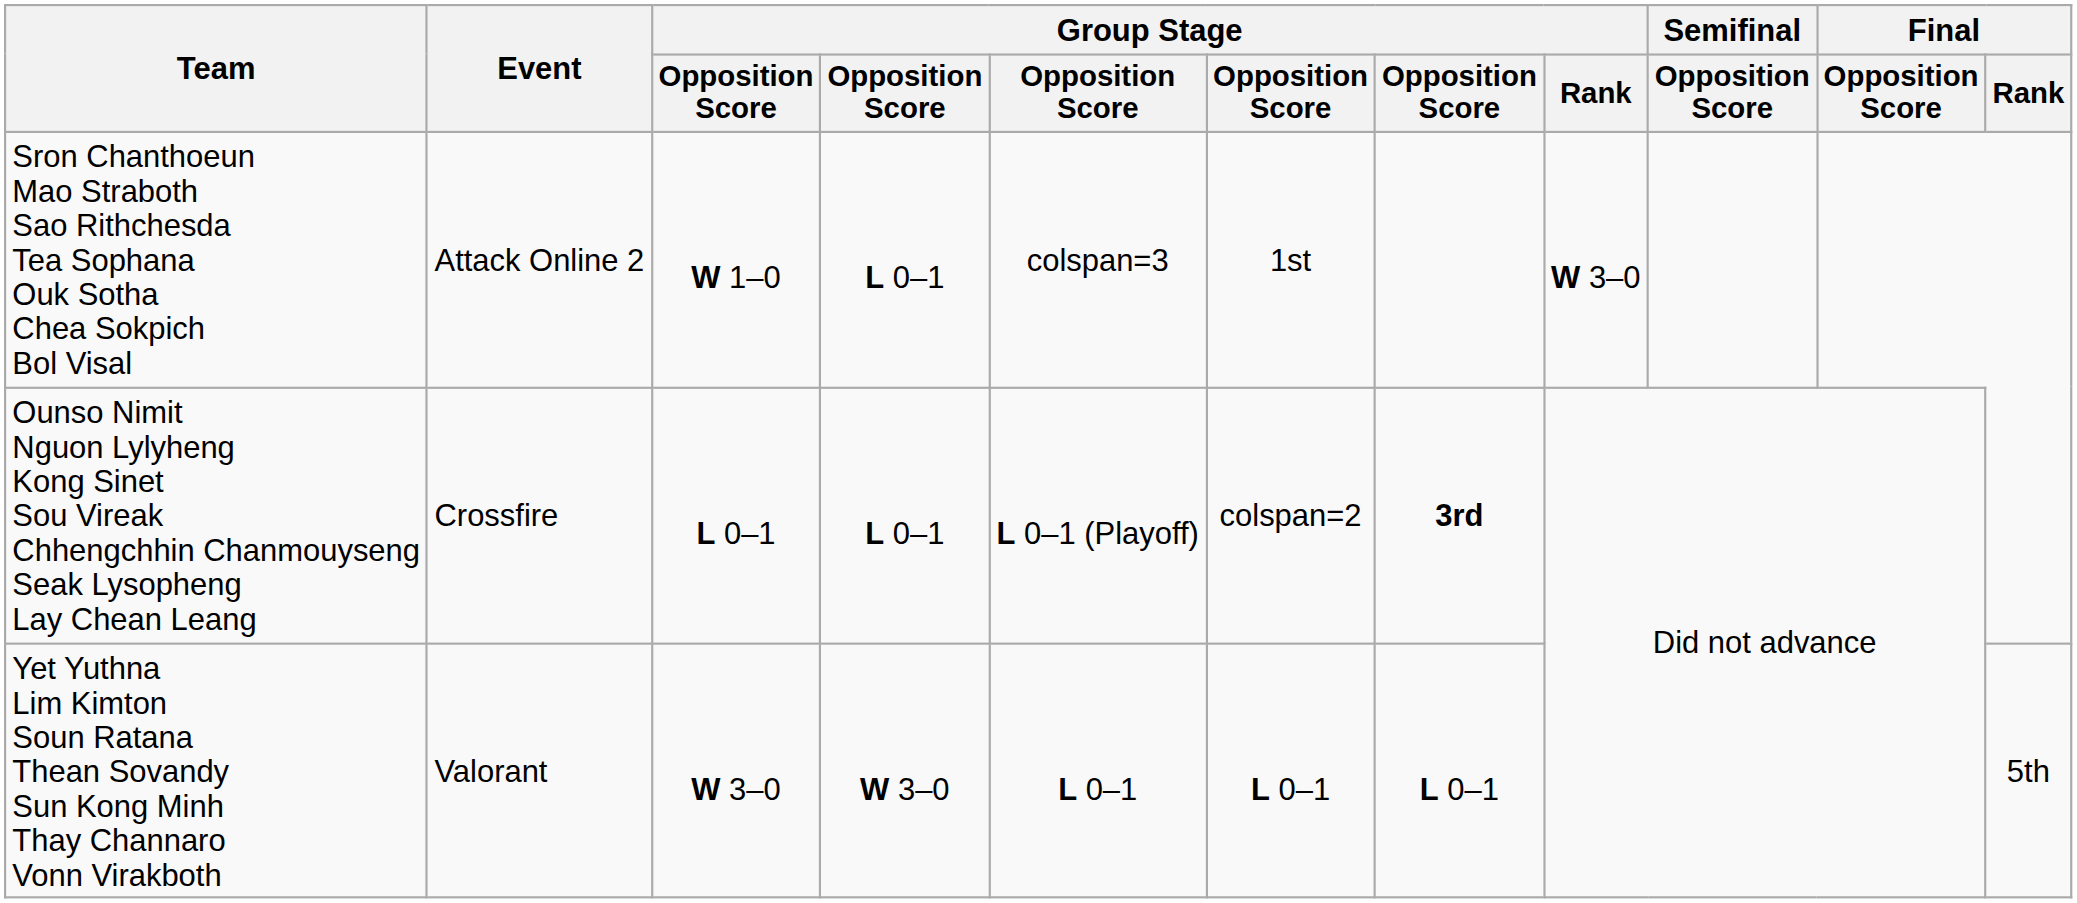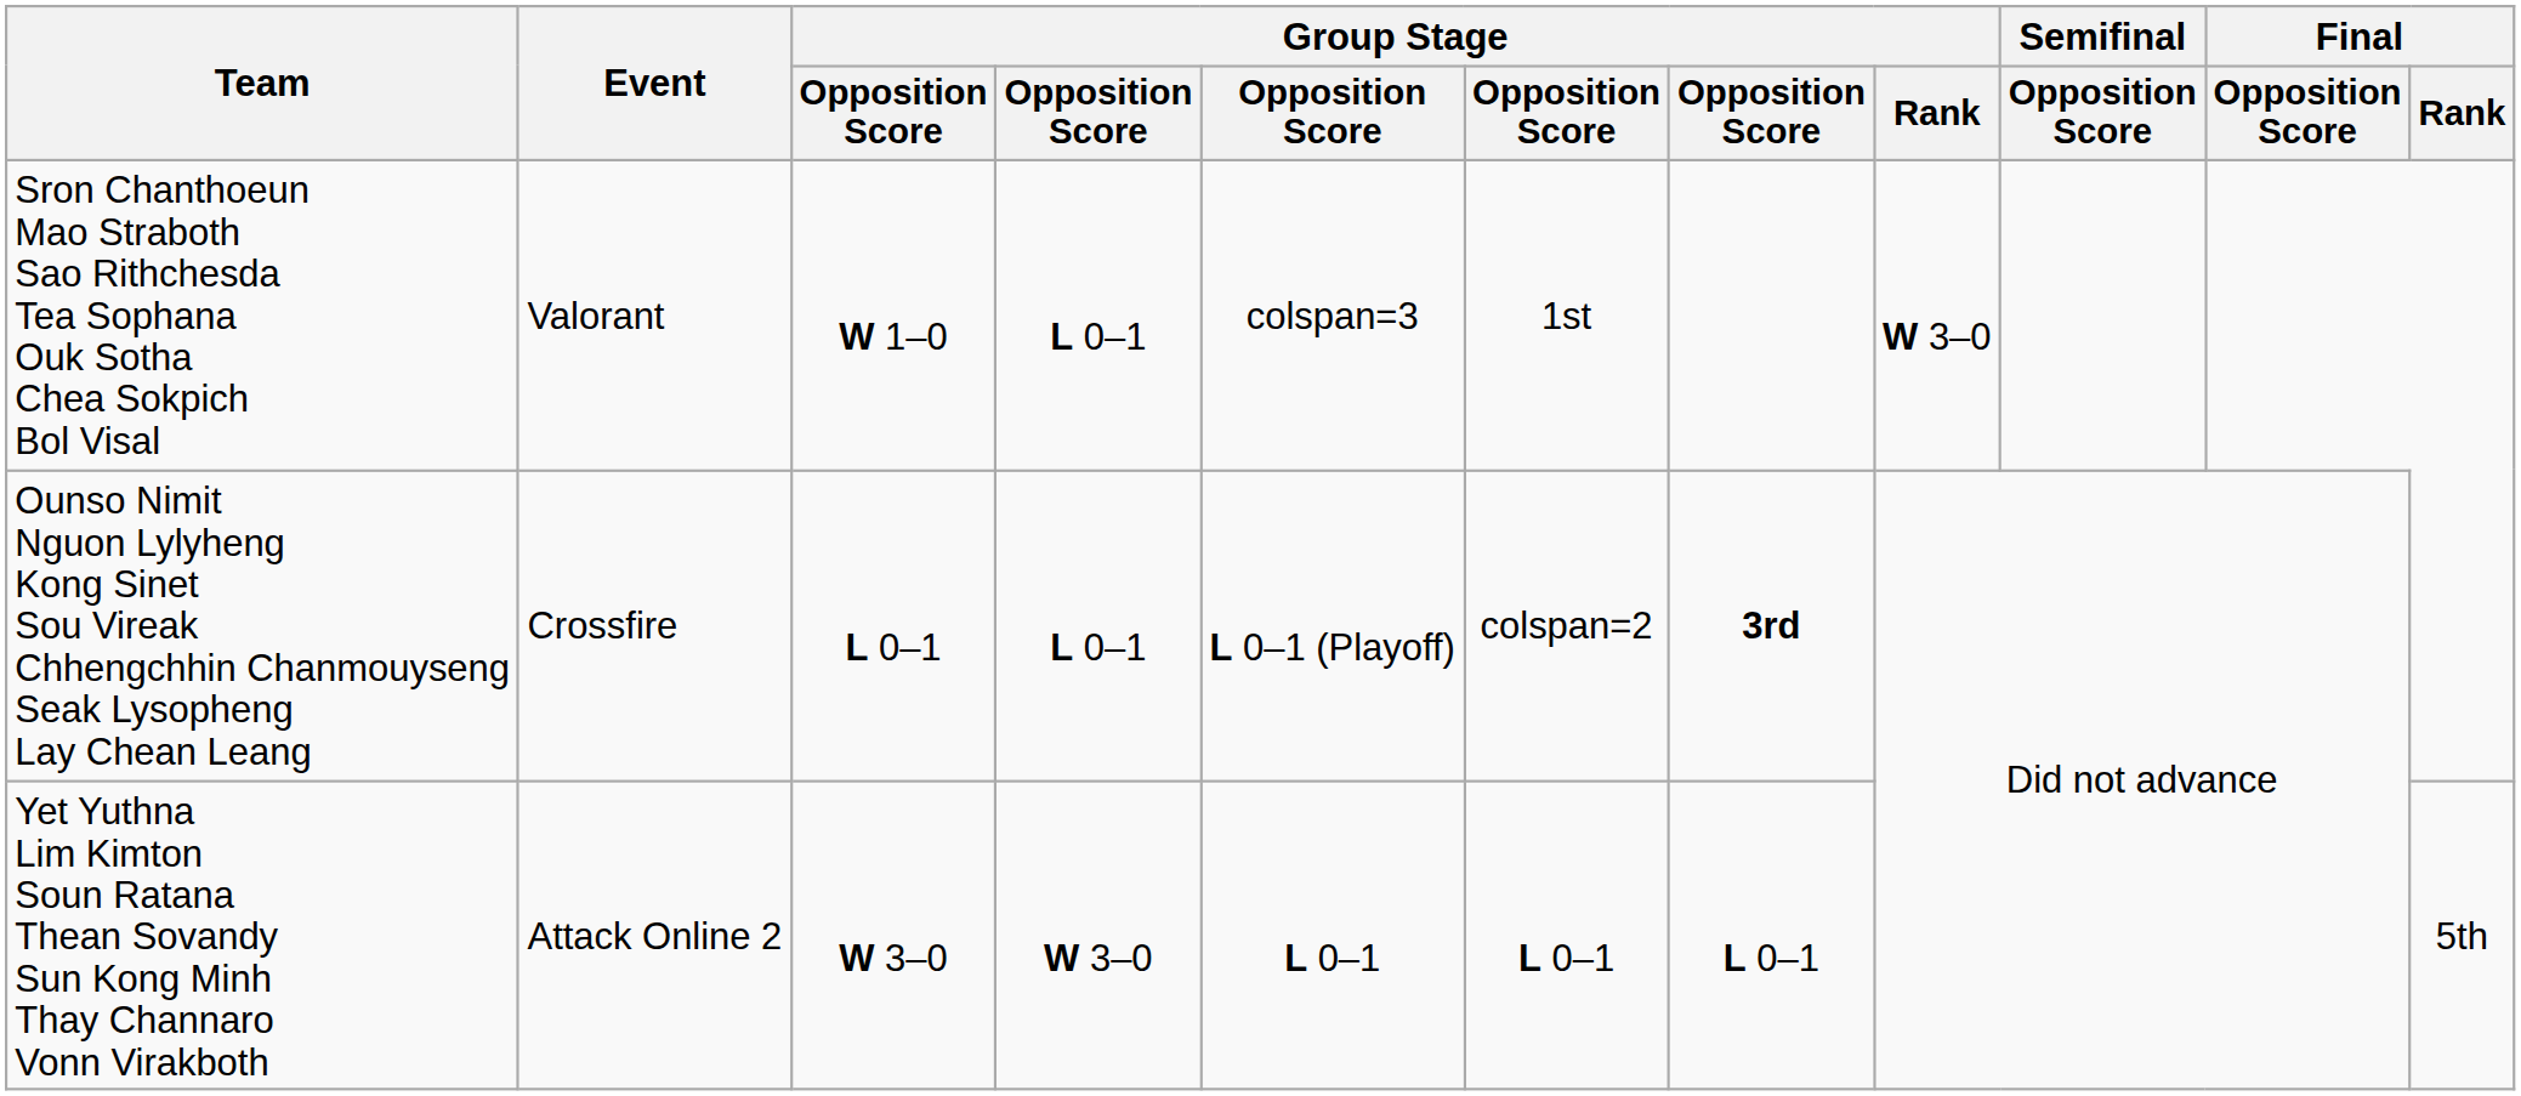row 3 | Event: Attack Online 2 -> Valorant
row 5 | Event: Valorant -> Attack Online 2
